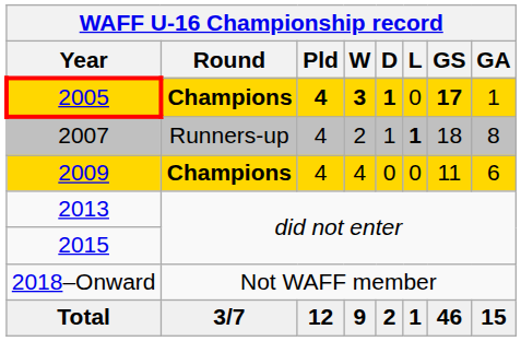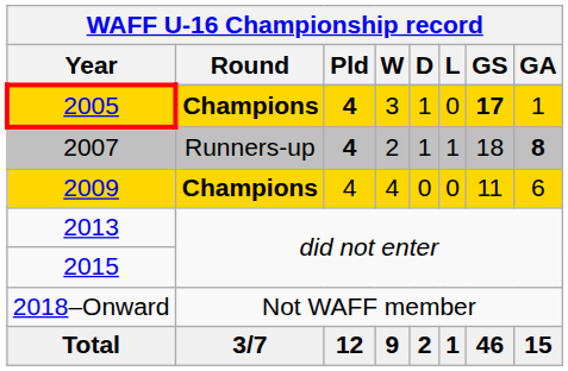2005 | WAFF U-16 Championship record / W: bold -> normal
2005 | WAFF U-16 Championship record / D: bold -> normal
2007 | WAFF U-16 Championship record / Pld: normal -> bold
2007 | WAFF U-16 Championship record / L: bold -> normal
2007 | WAFF U-16 Championship record / GA: normal -> bold
